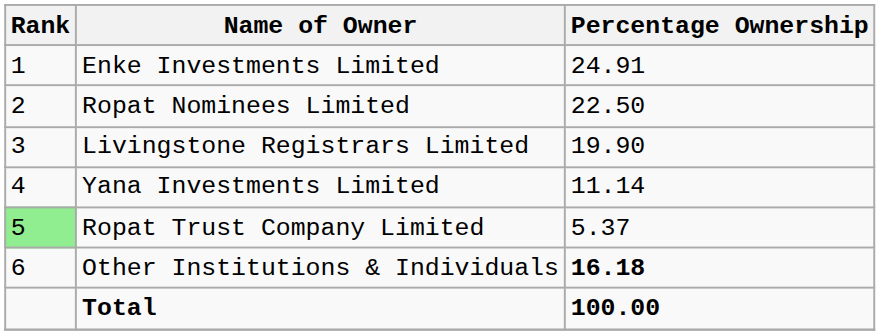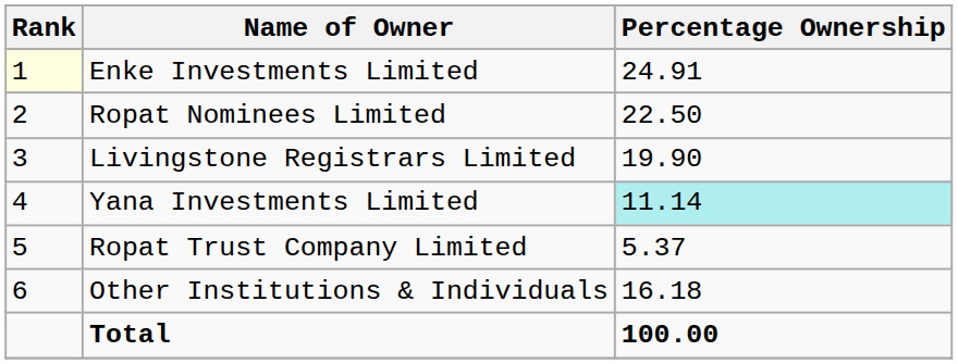Enke Investments Limited | Rank: no background -> lightyellow background
Yana Investments Limited | Percentage Ownership: no background -> paleturquoise background
Ropat Trust Company Limited | Rank: lightgreen background -> no background
Other Institutions & Individuals | Percentage Ownership: bold -> normal
